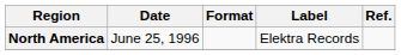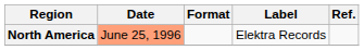North America | Date: no background -> lightsalmon background
